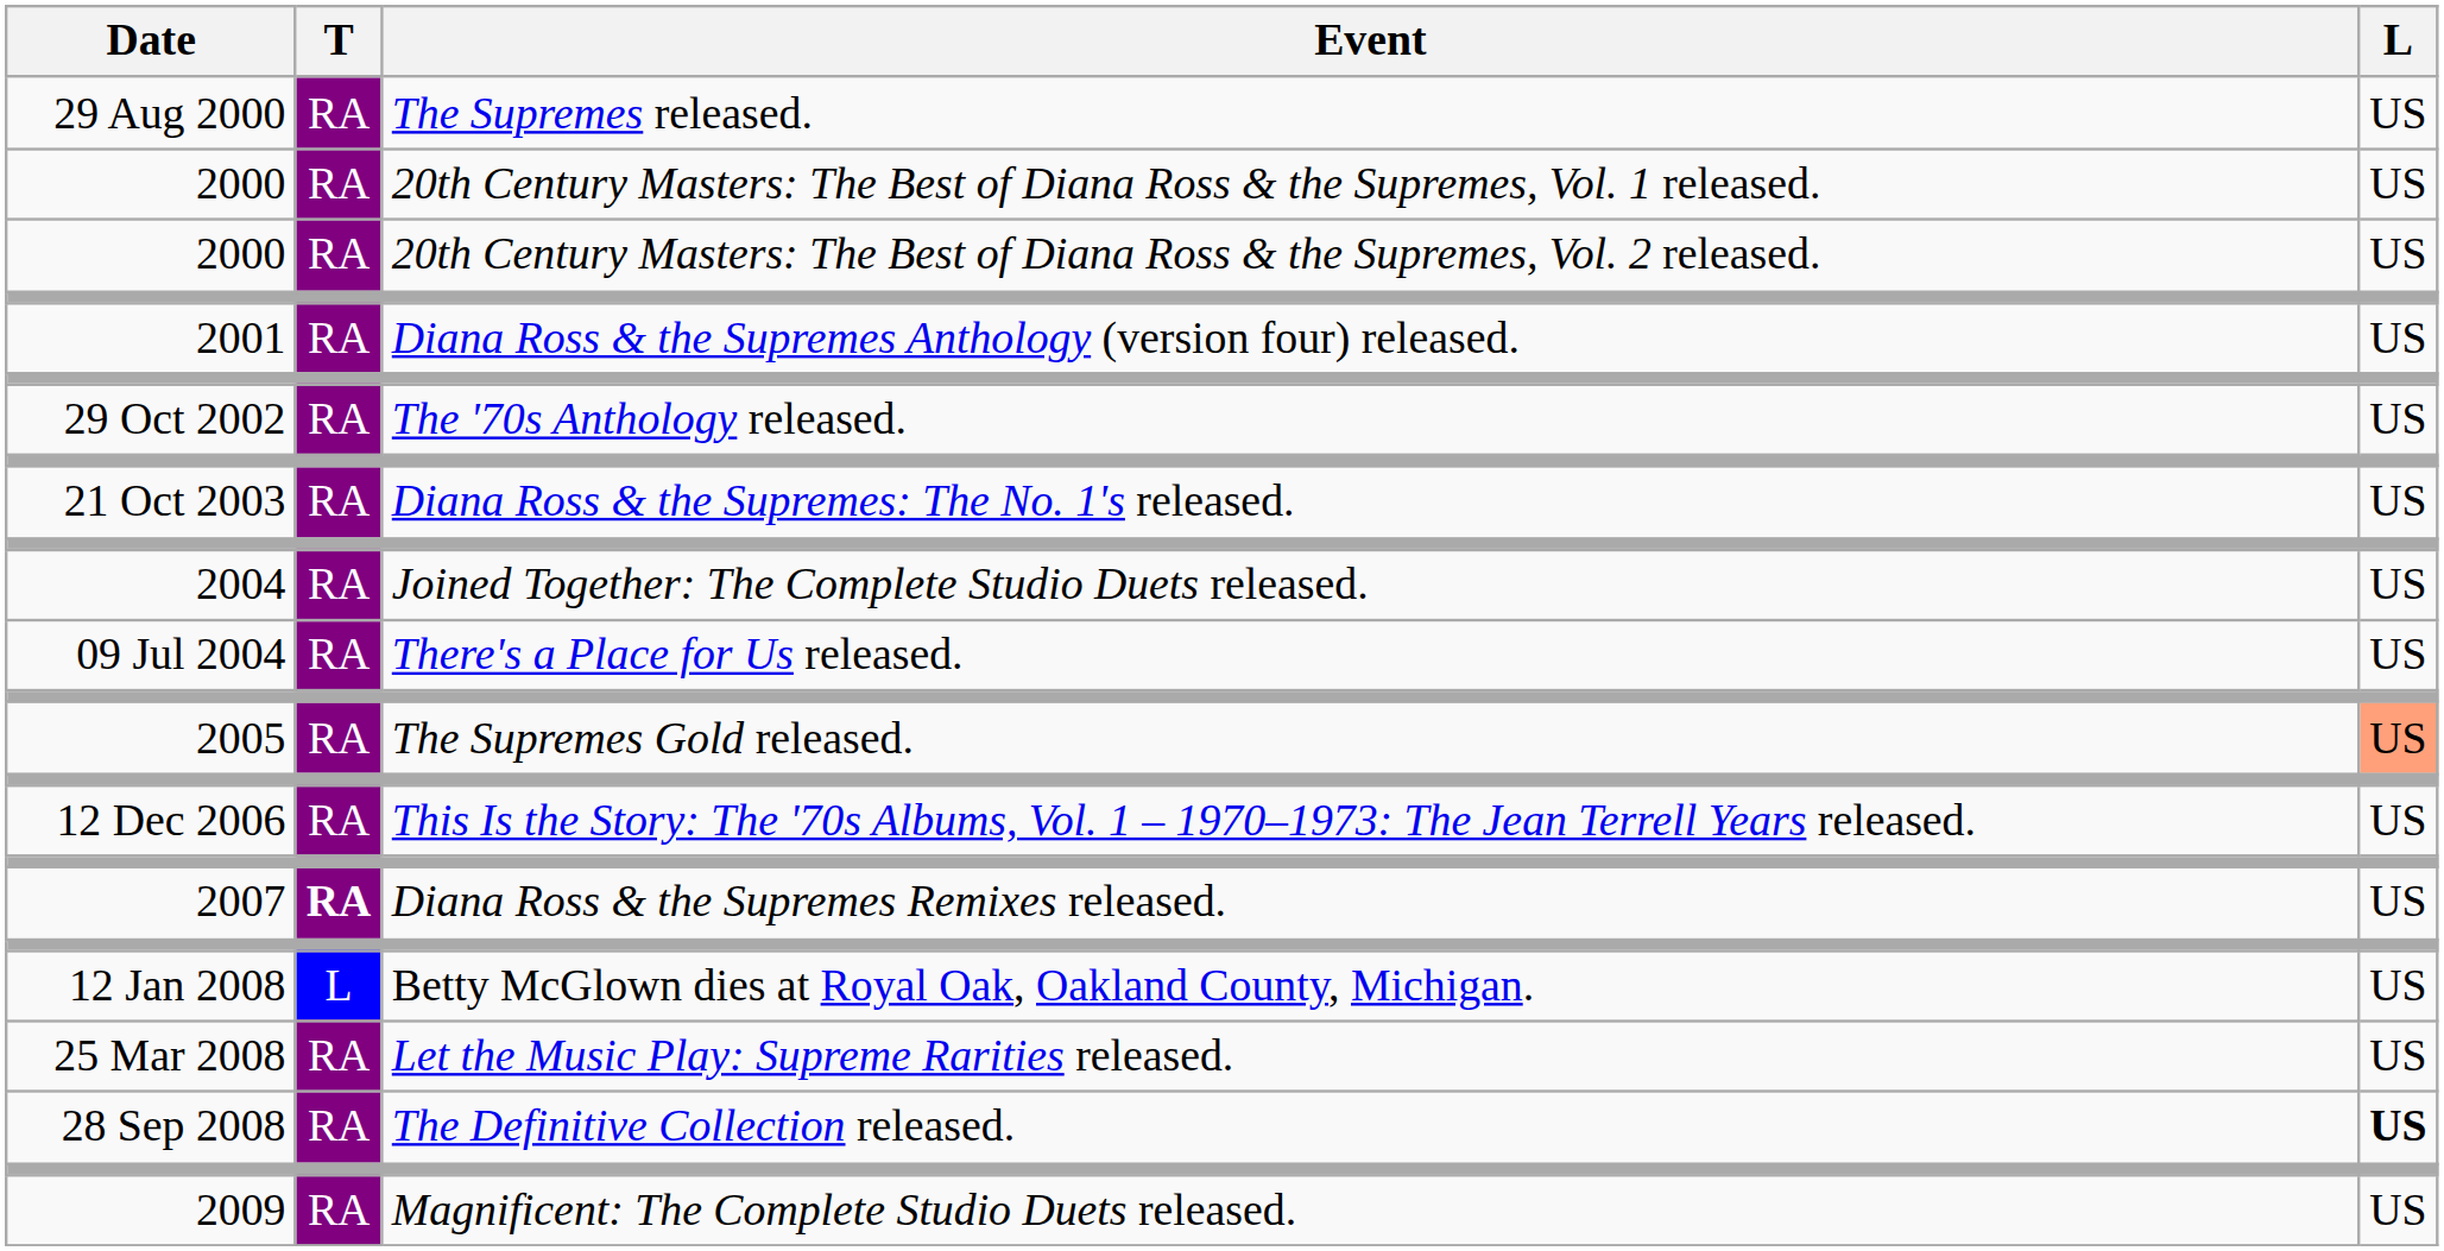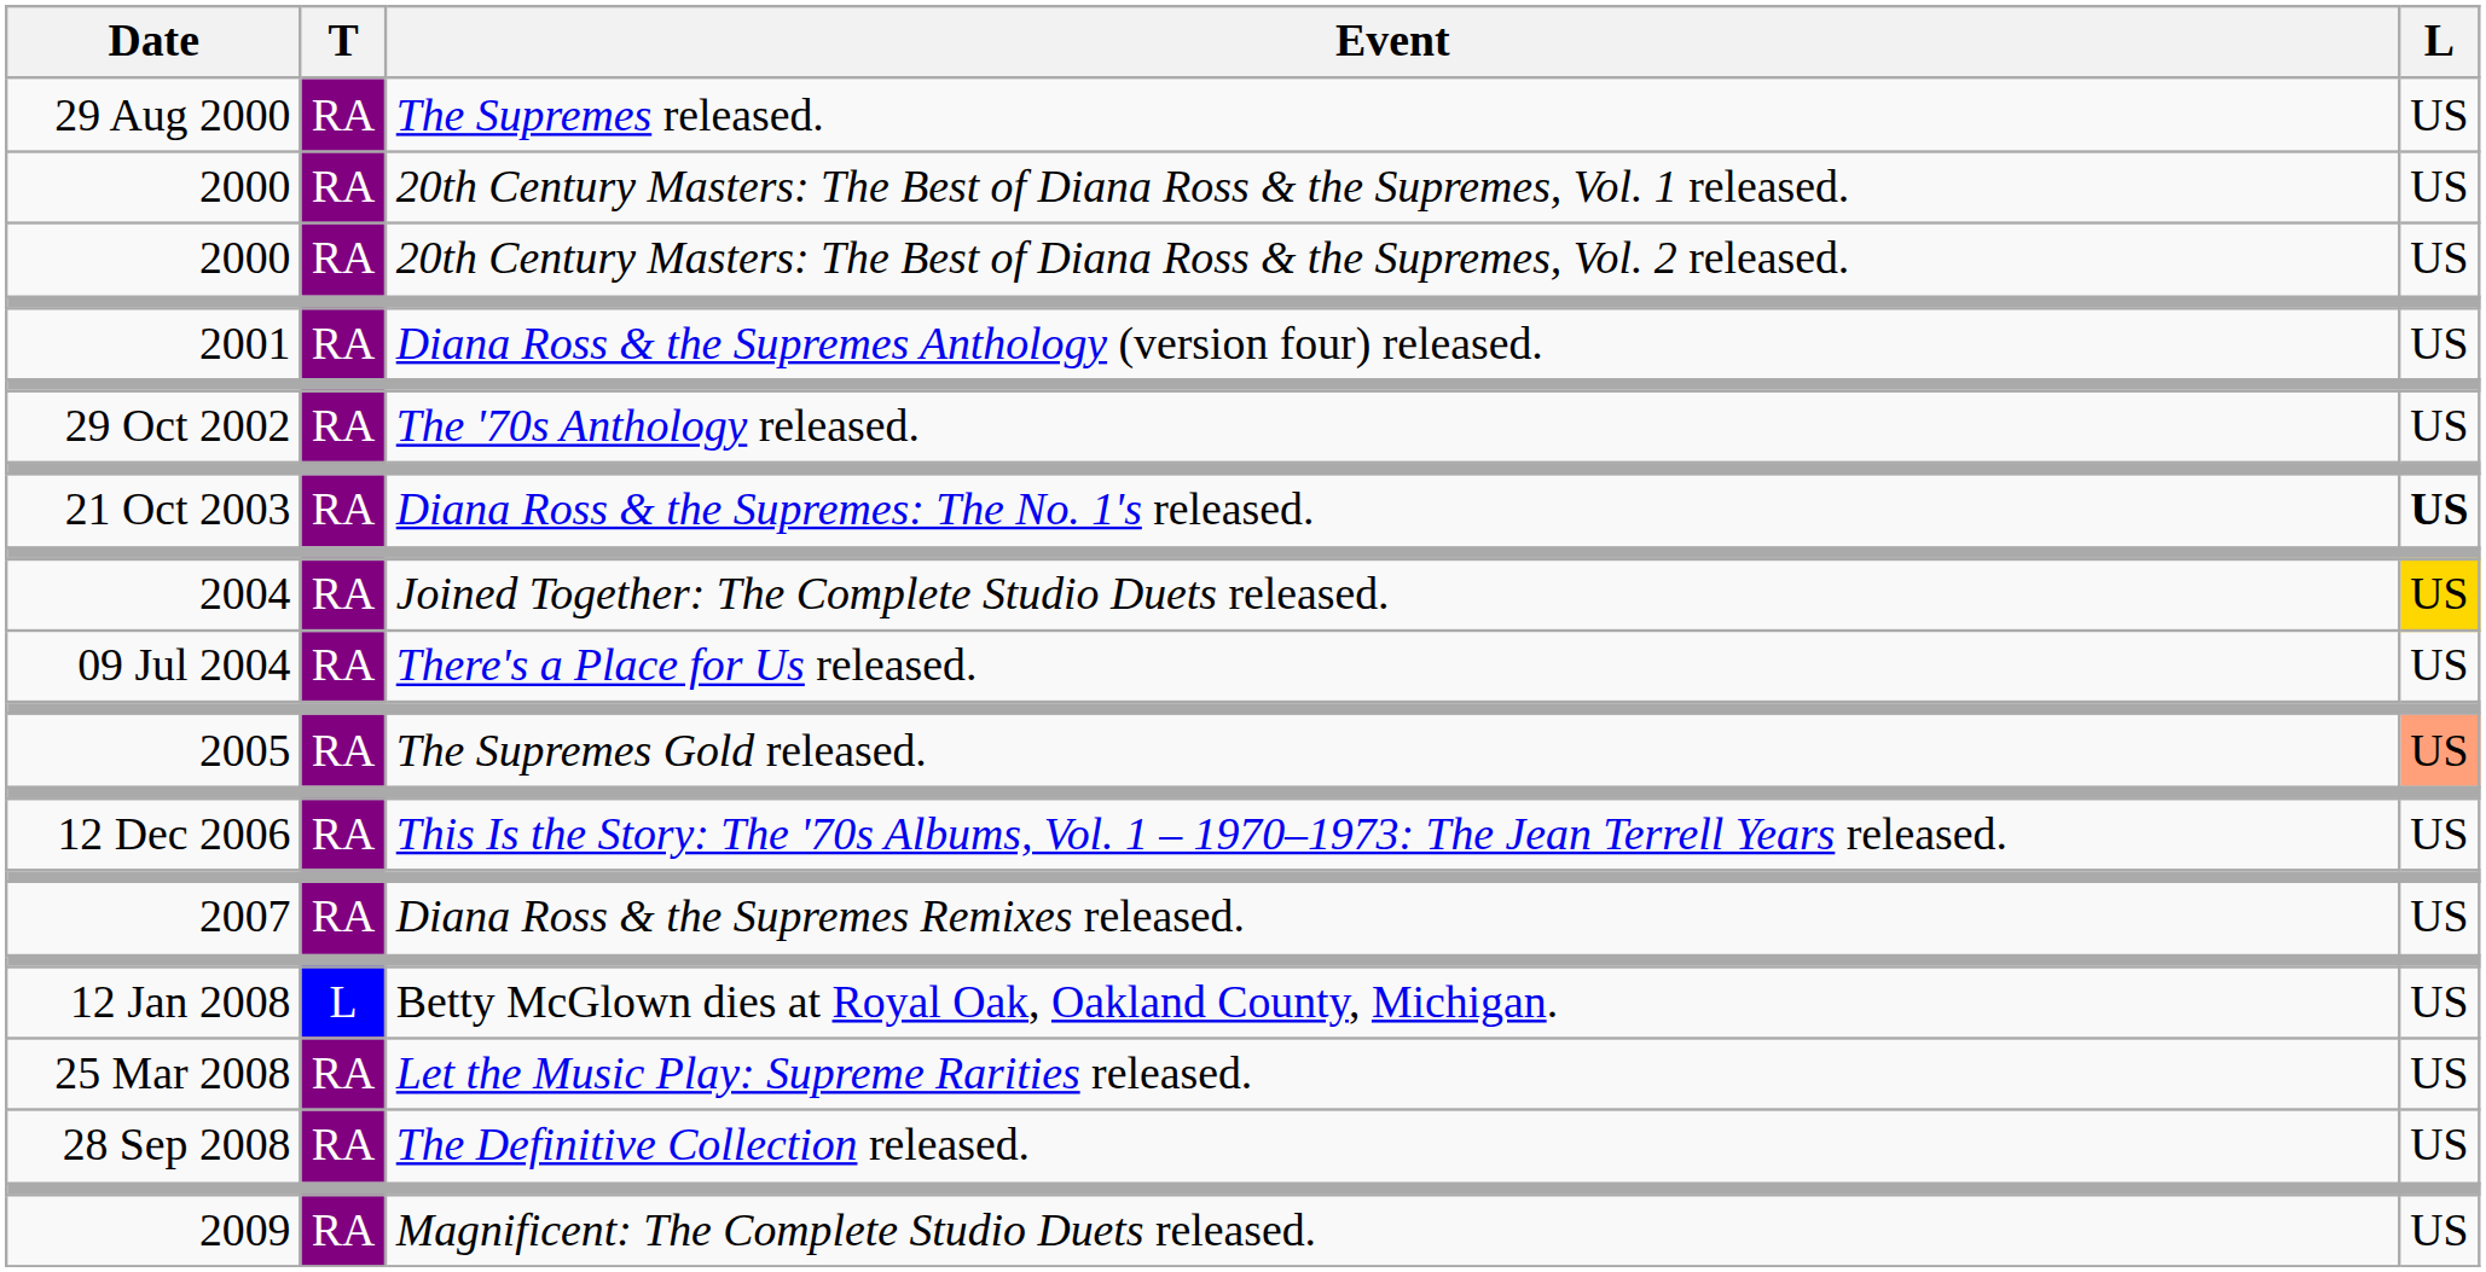Diana Ross & the Supremes: The No. 1's released. | L: normal -> bold
Joined Together: The Complete Studio Duets released. | L: no background -> gold background
Diana Ross & the Supremes Remixes released. | T: bold -> normal
The Definitive Collection released. | L: bold -> normal
